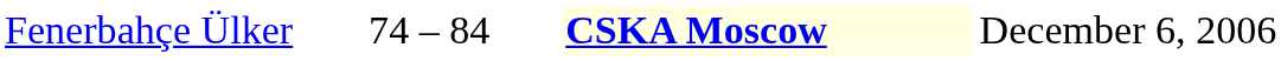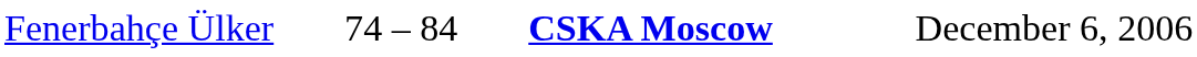Fenerbahçe Ülker | column 3: lightyellow background -> no background
